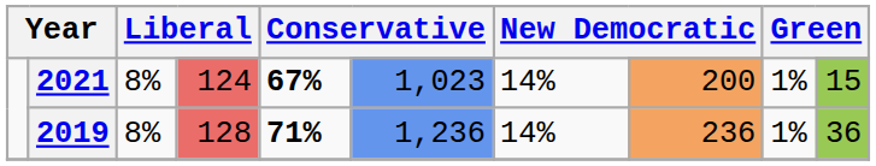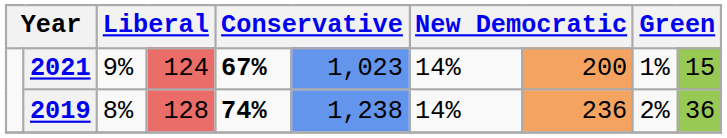2021 | column 3: 8% -> 9%
2019 | column 5: 71% -> 74%
2019 | column 6: 1,236 -> 1,238
2019 | column 9: 1% -> 2%
